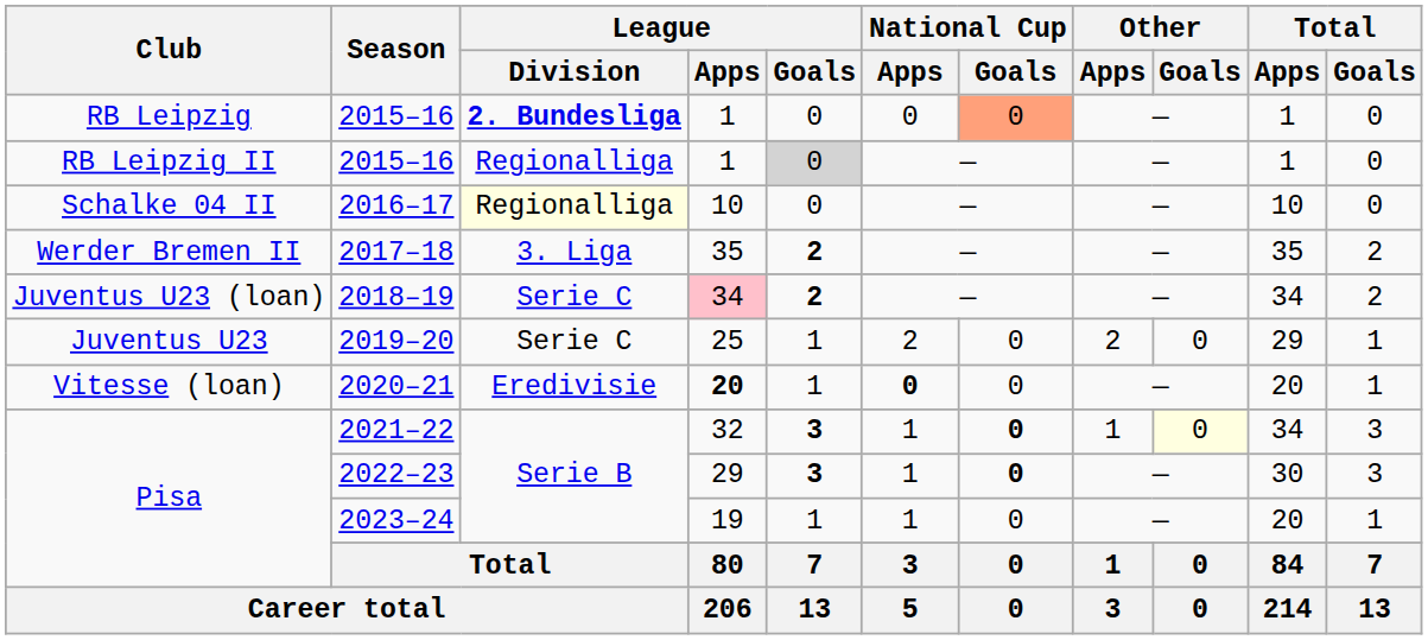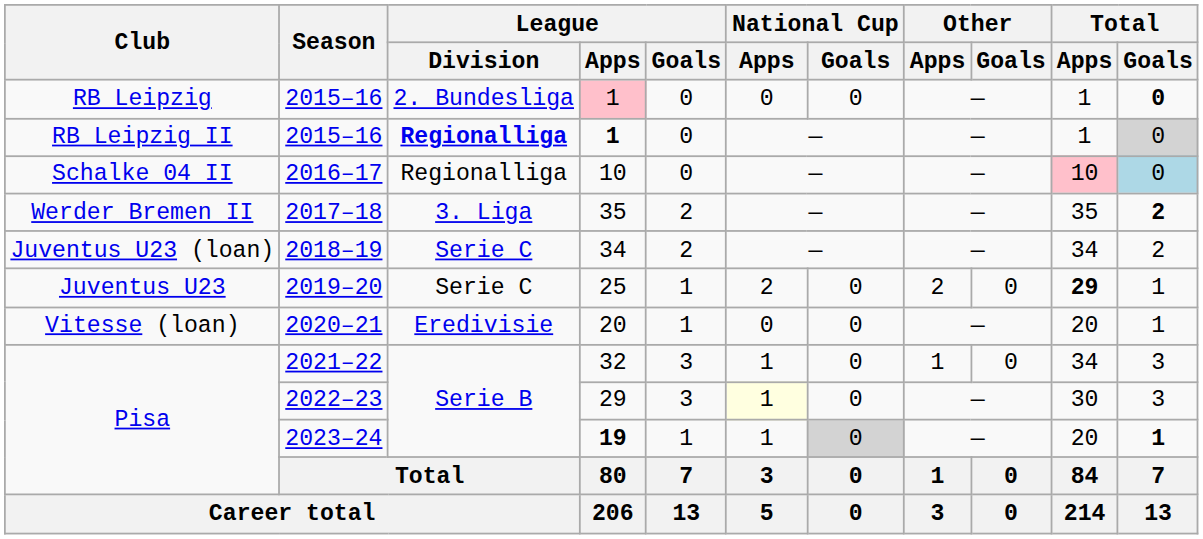RB Leipzig / 2015–16 | League / Division: bold -> normal
RB Leipzig / 2015–16 | League / Apps: no background -> pink background
RB Leipzig / 2015–16 | National Cup / Goals: lightsalmon background -> no background
RB Leipzig / 2015–16 | Total / Goals: normal -> bold
RB Leipzig II / 2015–16 | League / Division: normal -> bold
RB Leipzig II / 2015–16 | League / Apps: normal -> bold
RB Leipzig II / 2015–16 | League / Goals: lightgrey background -> no background
RB Leipzig II / 2015–16 | Total / Goals: no background -> lightgrey background
2016–17 | League / Division: lightyellow background -> no background
2016–17 | Total / Apps: no background -> pink background
2016–17 | Total / Goals: no background -> lightblue background
2017–18 | League / Goals: bold -> normal
2017–18 | Total / Goals: normal -> bold
2018–19 | League / Apps: pink background -> no background
2018–19 | League / Goals: bold -> normal
2019–20 | Total / Apps: normal -> bold
2020–21 | League / Apps: bold -> normal
2020–21 | National Cup / Apps: bold -> normal
2021–22 | League / Goals: bold -> normal
2021–22 | National Cup / Goals: bold -> normal
2021–22 | Other / Goals: lightyellow background -> no background
2022–23 | League / Goals: bold -> normal
2022–23 | National Cup / Apps: no background -> lightyellow background
2022–23 | National Cup / Goals: bold -> normal
2023–24 | League / Apps: normal -> bold
2023–24 | National Cup / Goals: no background -> lightgrey background
2023–24 | Total / Goals: normal -> bold
